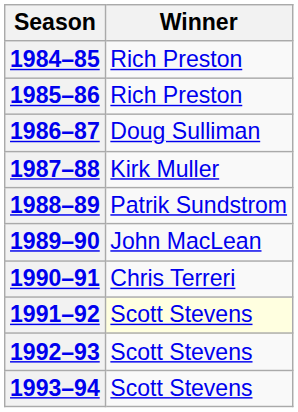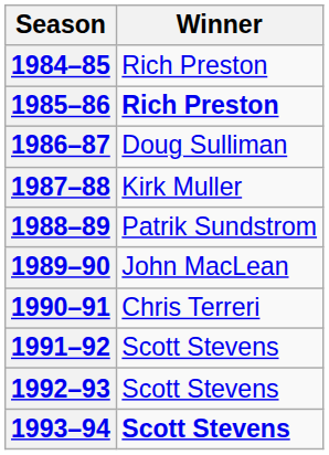1985–86 | Winner: normal -> bold
1991–92 | Winner: lightyellow background -> no background
1993–94 | Winner: normal -> bold
